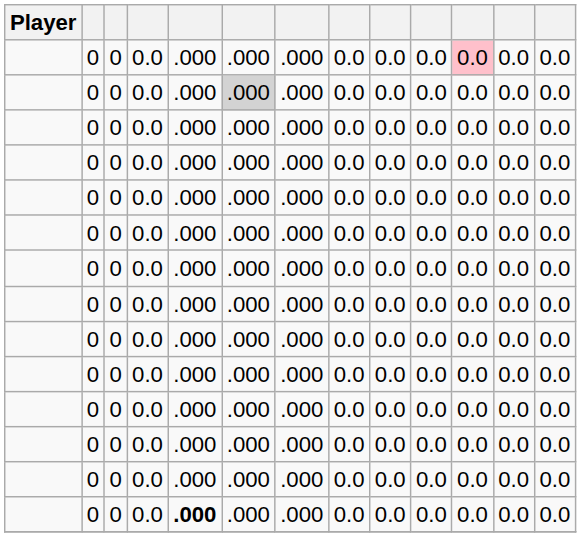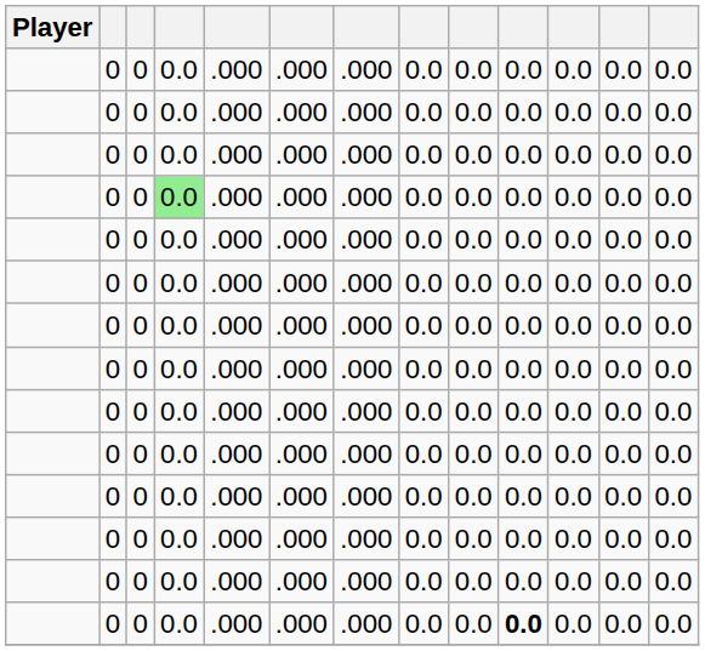row 2 | column 11: pink background -> no background
row 3 | column 6: lightgrey background -> no background
row 5 | column 4: no background -> lightgreen background
row 15 | column 5: bold -> normal
row 15 | column 10: normal -> bold
